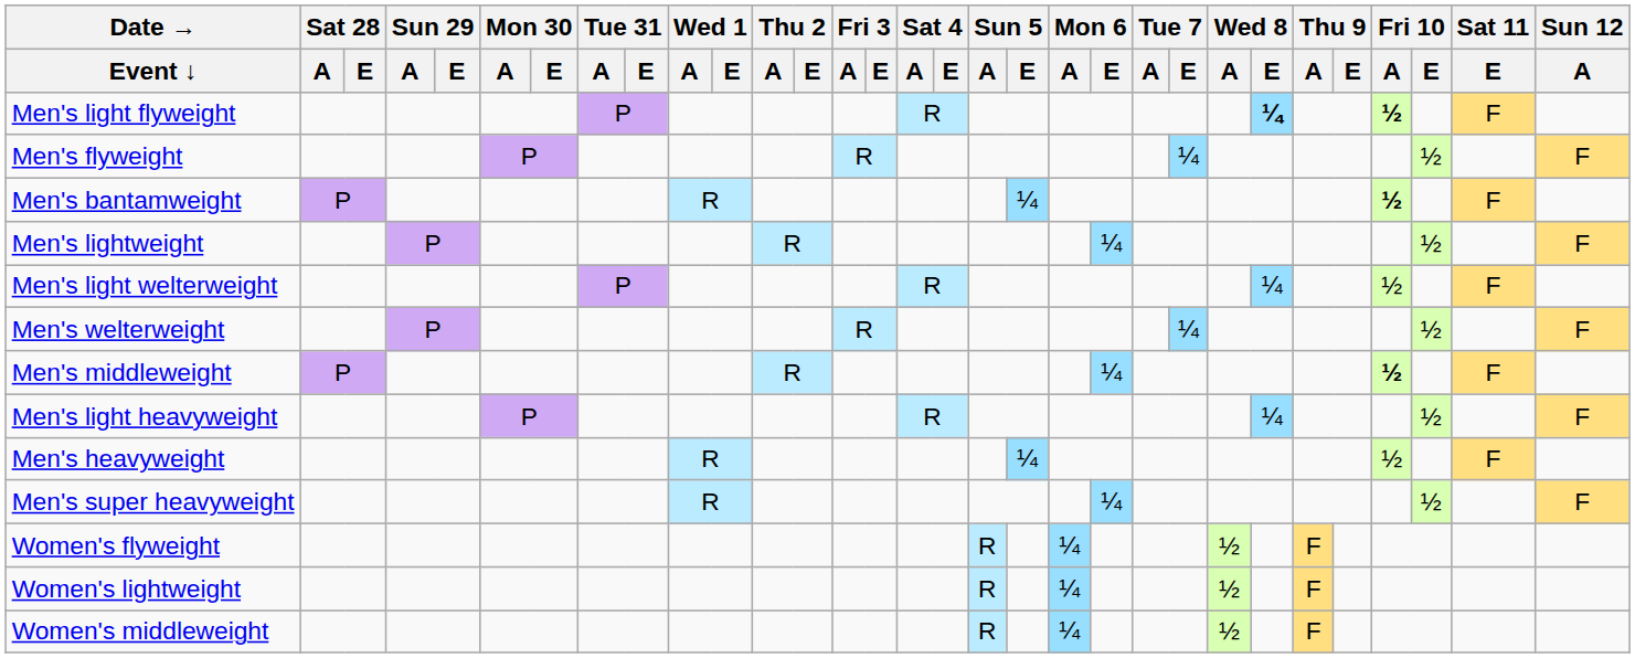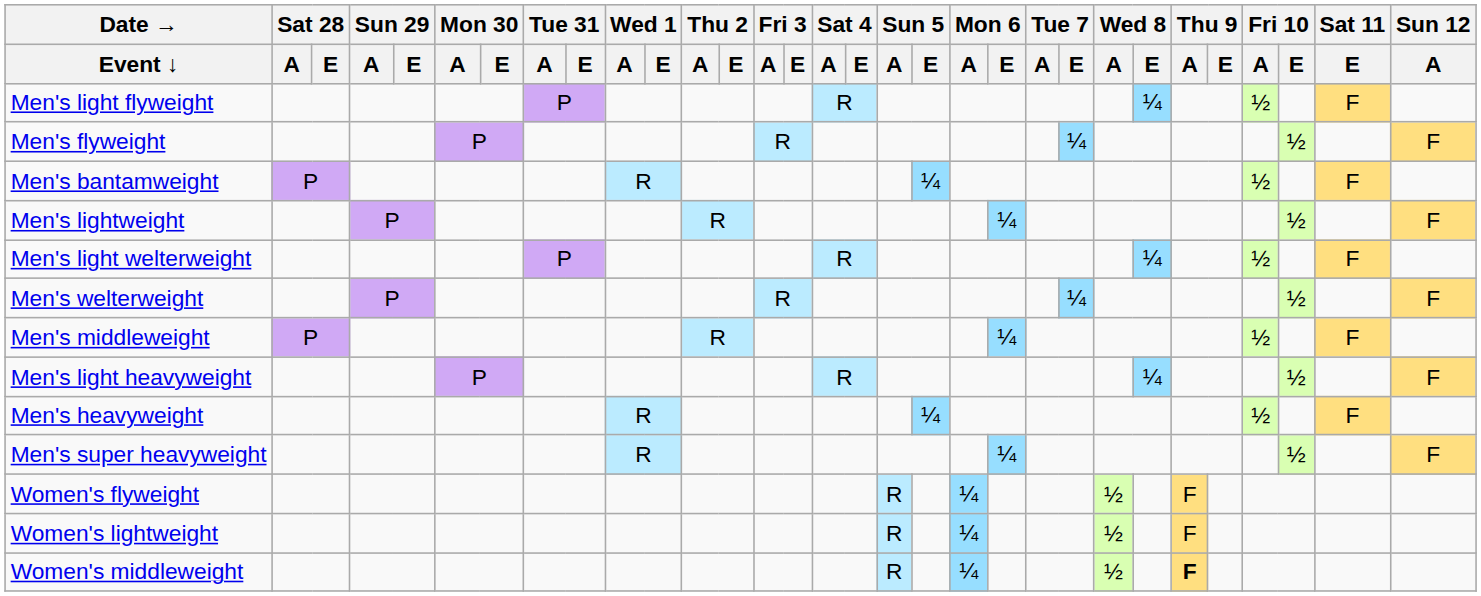Men's light flyweight | Wed 8 / E: bold -> normal
Men's light flyweight | Fri 10 / A: bold -> normal
Men's bantamweight | Fri 10 / A: bold -> normal
Men's middleweight | Fri 10 / A: bold -> normal
Women's middleweight | Thu 9 / A: normal -> bold
